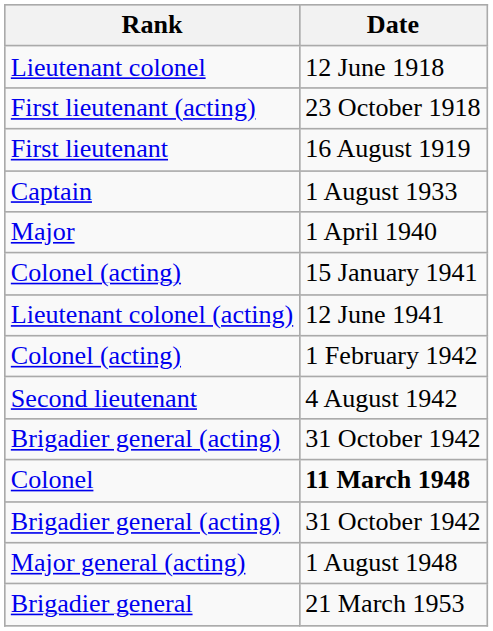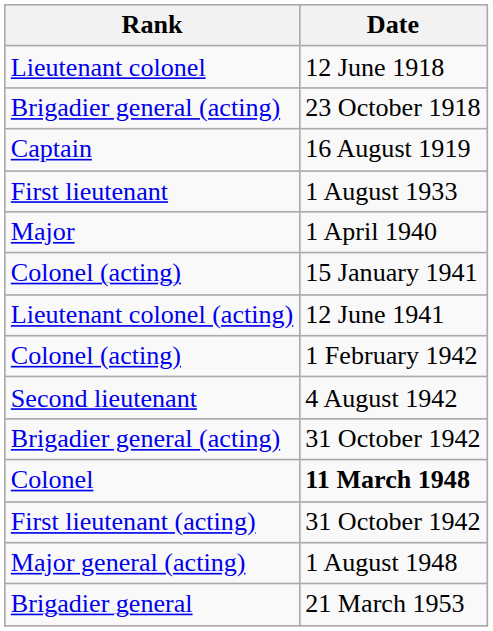row 3 | Rank: First lieutenant (acting) -> Brigadier general (acting)
row 4 | Rank: First lieutenant -> Captain
row 5 | Rank: Captain -> First lieutenant
row 13 | Rank: Brigadier general (acting) -> First lieutenant (acting)
